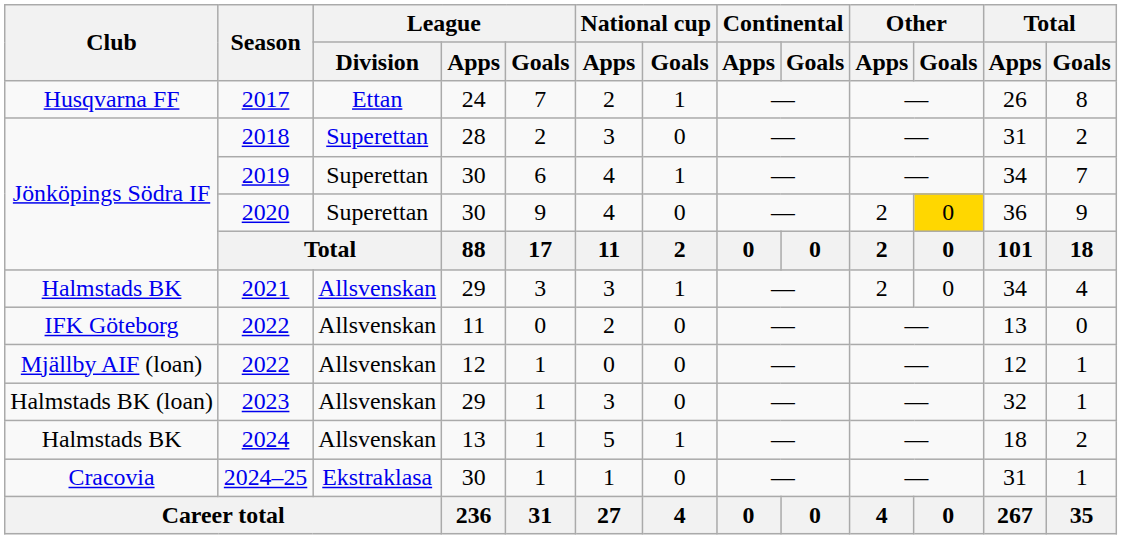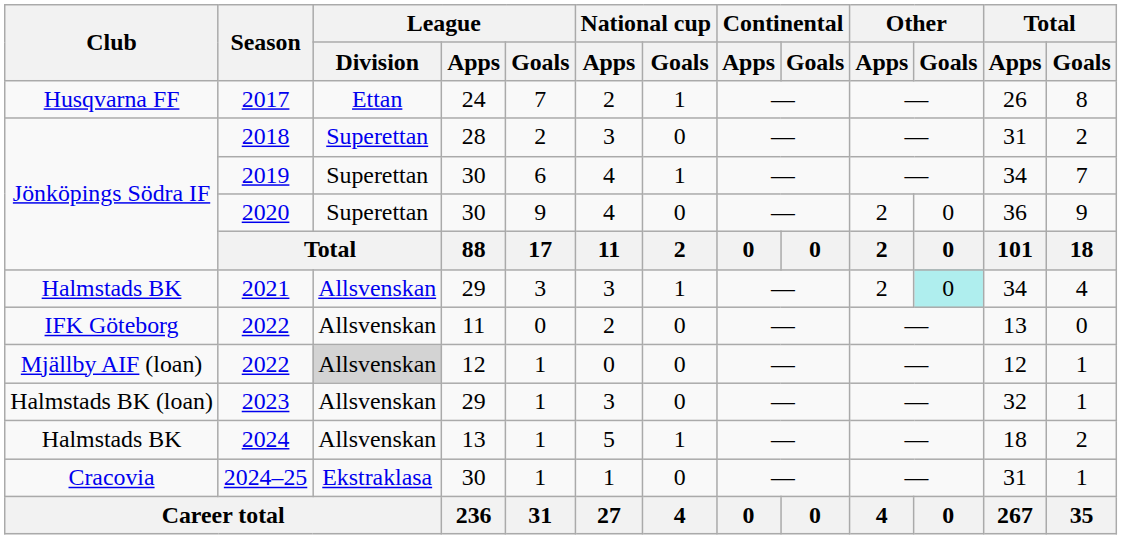2020 | Other / Goals: gold background -> no background
2021 | Other / Goals: no background -> paleturquoise background
Mjällby AIF (loan) / 2022 | League / Division: no background -> lightgrey background
